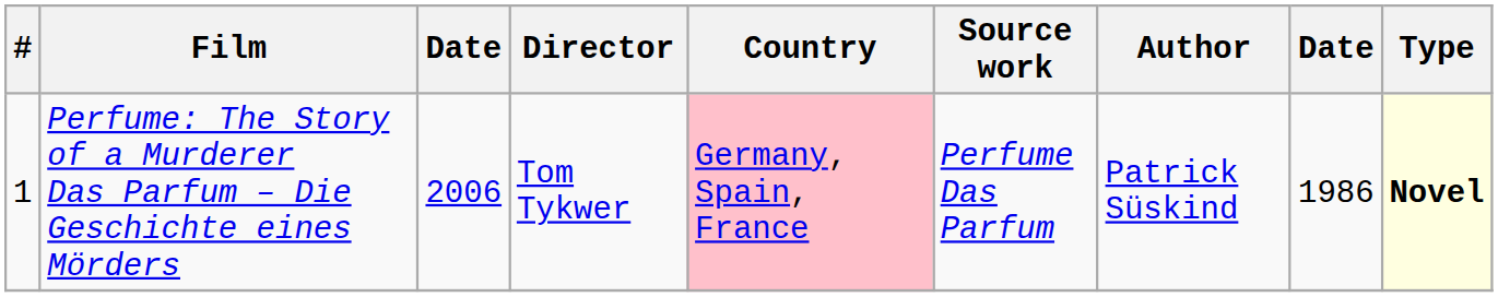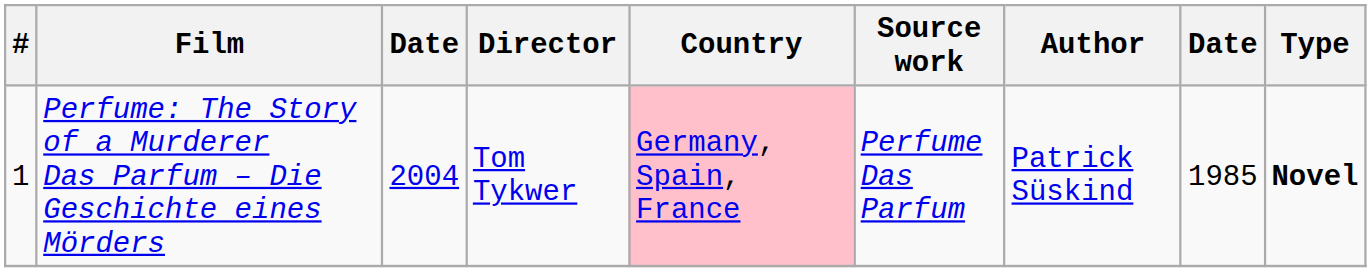row 2 | column 3: 2006 -> 2004
row 2 | column 8: 1986 -> 1985
row 2 | Type: lightyellow background -> no background
